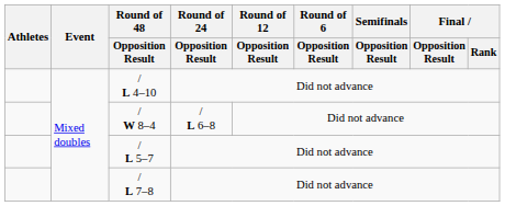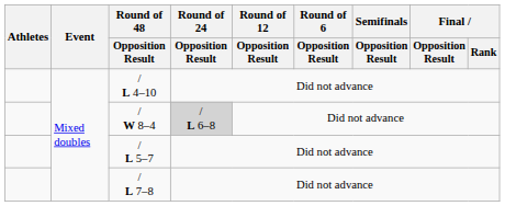/ W 8–4 | Round of 24 / Opposition Result: no background -> lightgrey background
